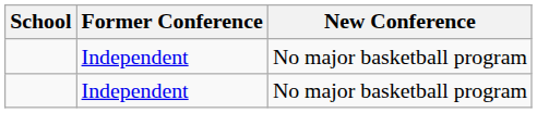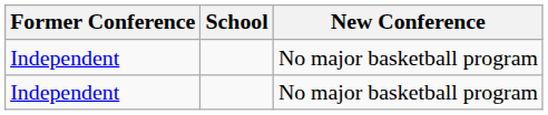columns swapped: School <-> Former Conference
